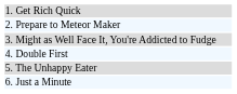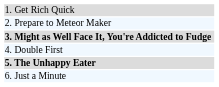row 3 | column 1: normal -> bold
row 5 | column 1: normal -> bold
